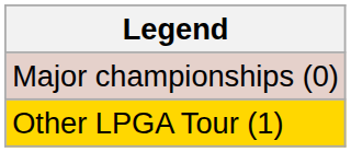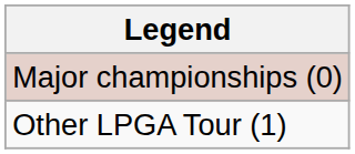row 3 | column 1: gold background -> no background
